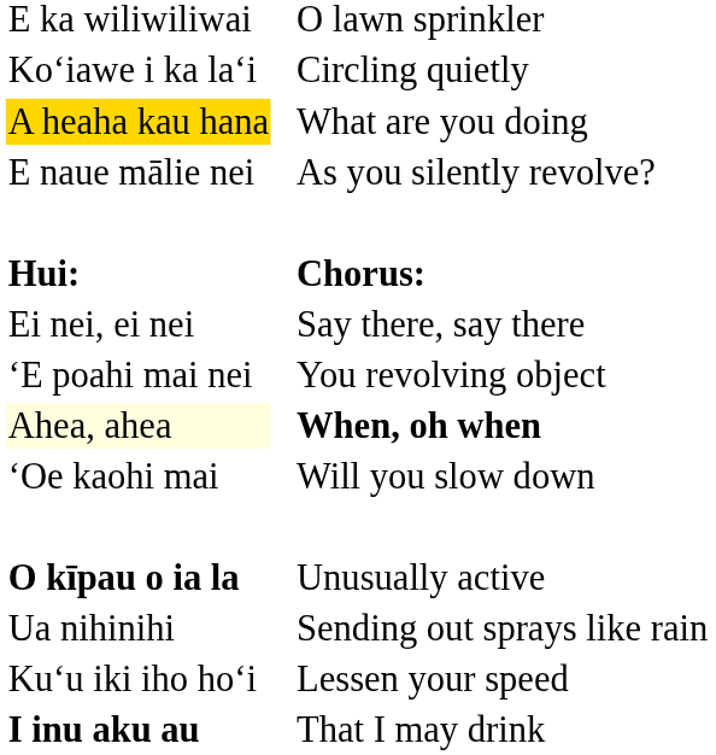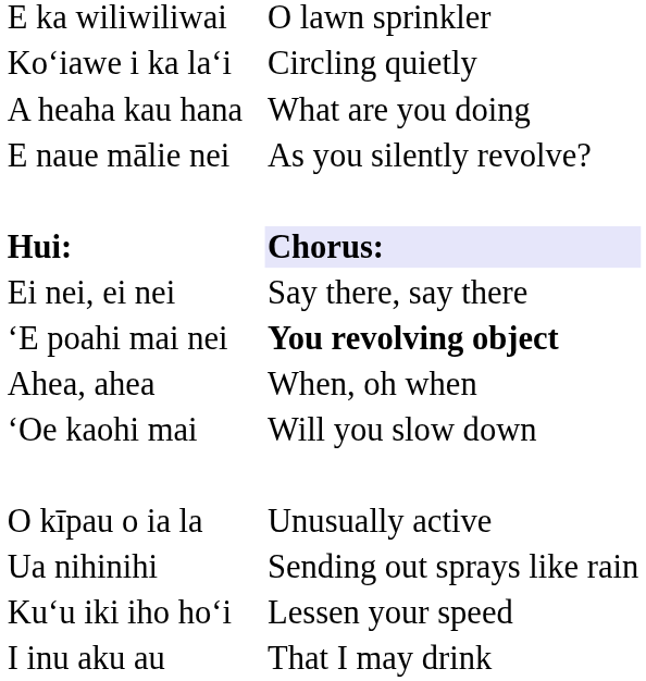A heaha kau hana | column 1: gold background -> no background
Hui: | column 2: no background -> lavender background
ʻE poahi mai nei | column 2: normal -> bold
Ahea, ahea | column 1: lightyellow background -> no background
Ahea, ahea | column 2: bold -> normal
O kīpau o ia la | column 1: bold -> normal
I inu aku au | column 1: bold -> normal
